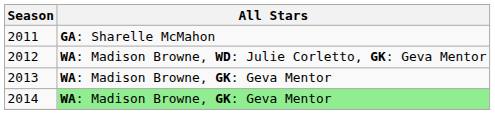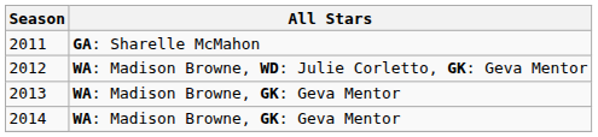2014 | All Stars: lightgreen background -> no background
